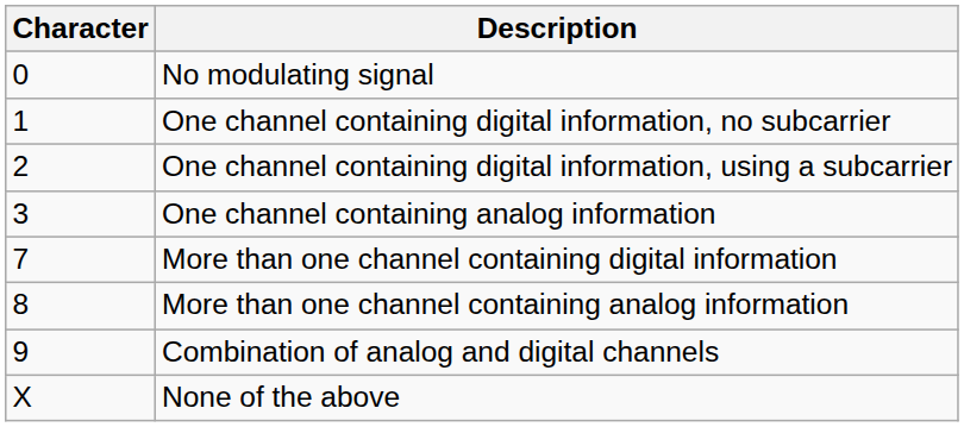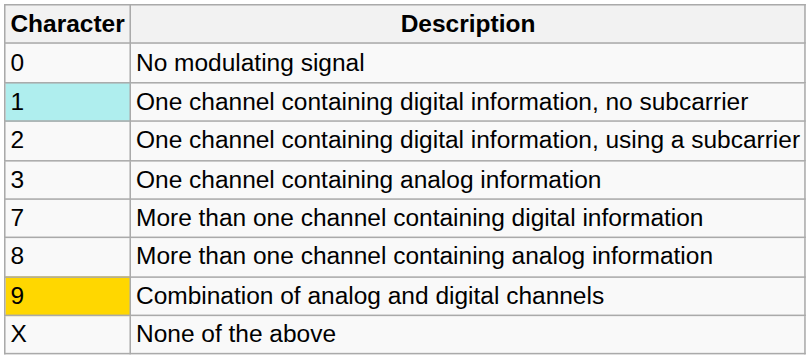One channel containing digital information, no subcarrier | Character: no background -> paleturquoise background
Combination of analog and digital channels | Character: no background -> gold background
